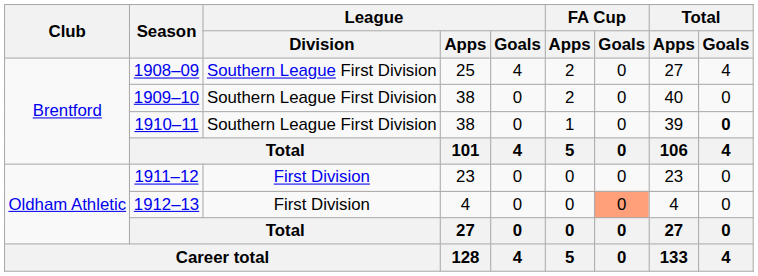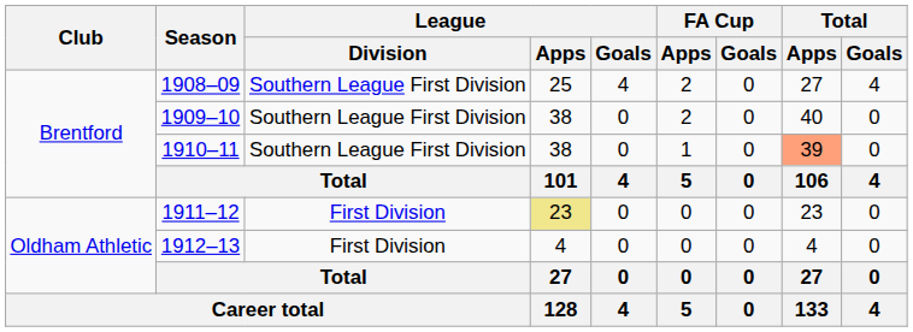1910–11 | Total / Apps: no background -> lightsalmon background
1910–11 | Total / Goals: bold -> normal
1911–12 | League / Apps: no background -> khaki background
1912–13 | FA Cup / Goals: lightsalmon background -> no background
